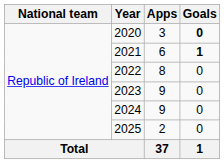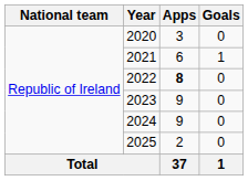2020 | Goals: bold -> normal
2021 | Goals: bold -> normal
2022 | Apps: normal -> bold
